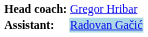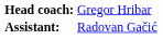Assistant: | column 2: lightblue background -> no background
